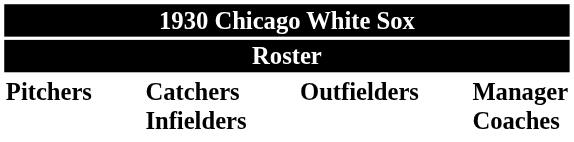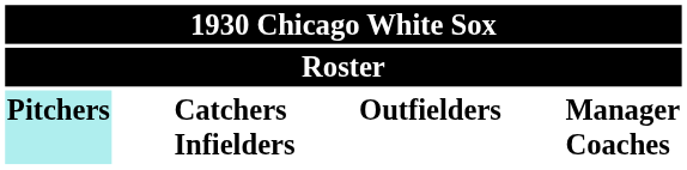Pitchers | column 1: no background -> paleturquoise background
